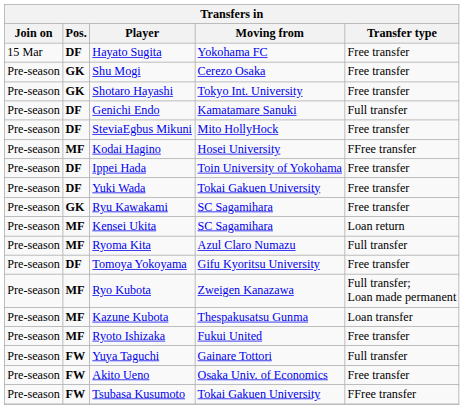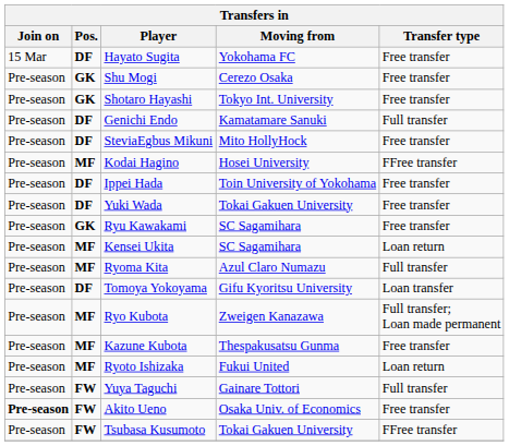Tomoya Yokoyama | Transfer type: Free transfer -> Loan transfer
Kazune Kubota | Transfer type: Loan transfer -> Free transfer
Ryoto Ishizaka | Transfer type: Free transfer -> Loan return
Akito Ueno | Join on: normal -> bold
